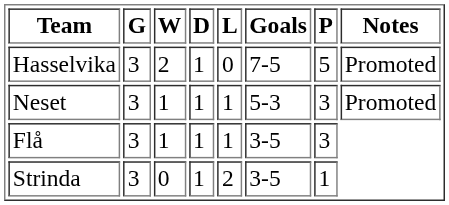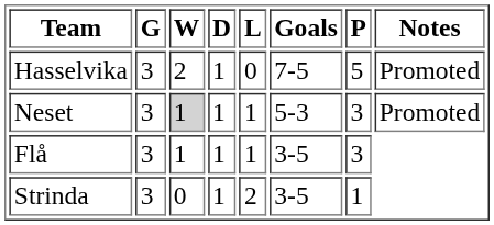Neset | W: no background -> lightgrey background
